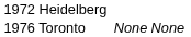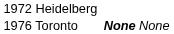1976 Toronto | column 2: normal -> bold
